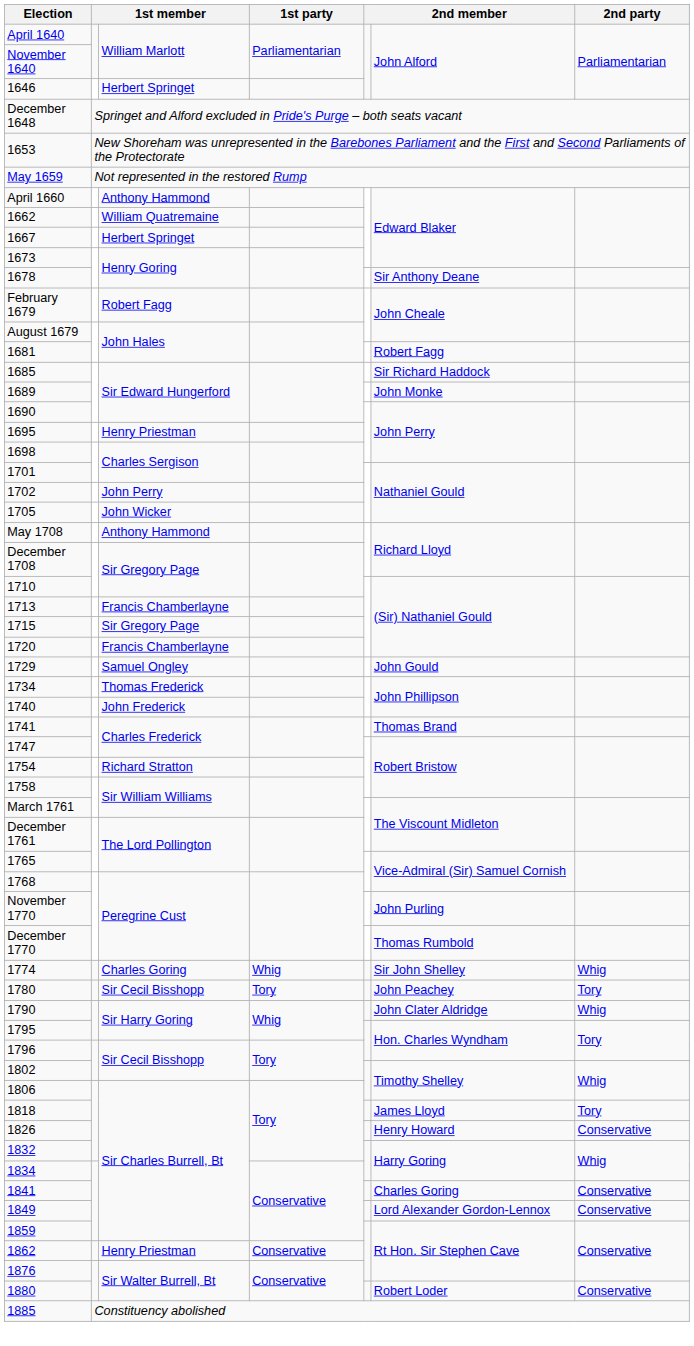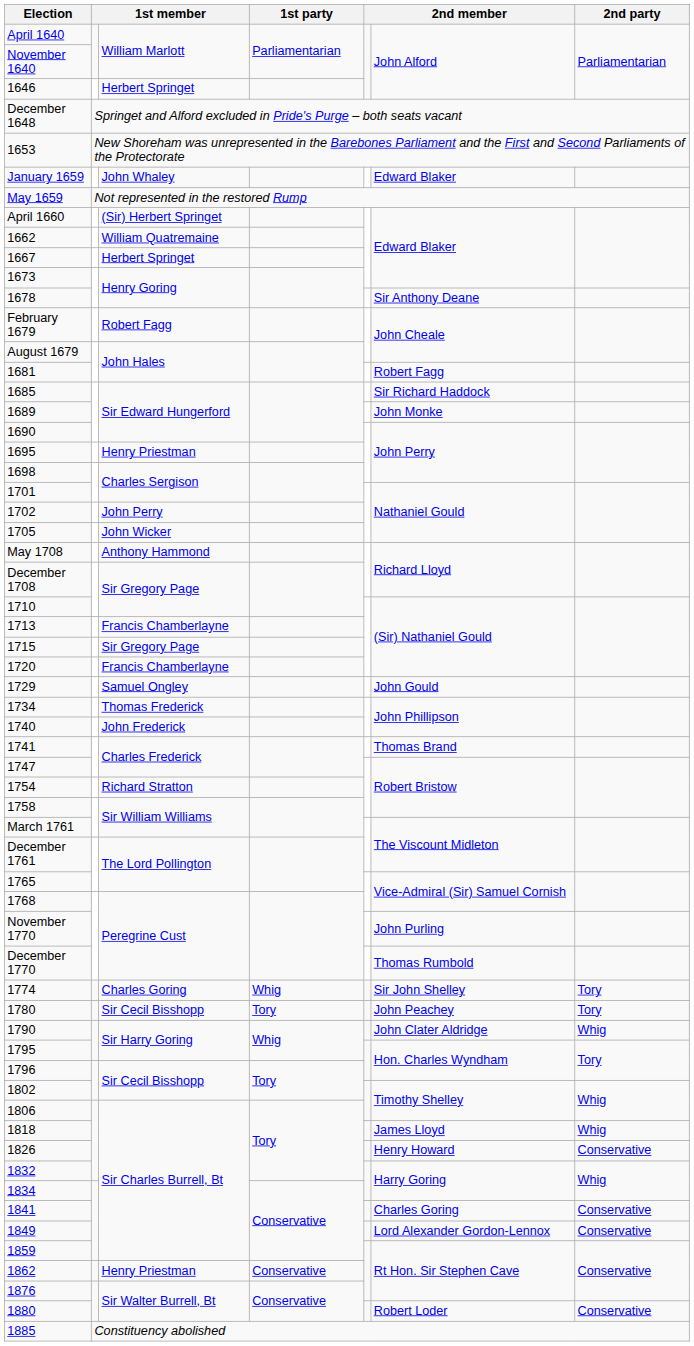+ row: January 1659 | John Whaley | Edward Blaker
April 1660 | column 3: Anthony Hammond -> (Sir) Herbert Springet
1774 | 2nd party: Whig -> Tory
1818 | 2nd party: Tory -> Whig
